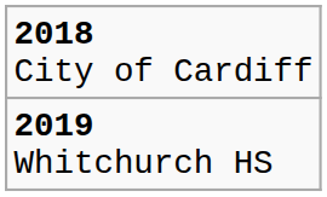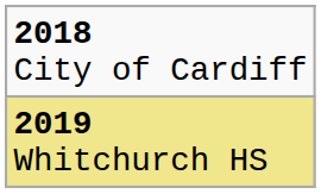row 2 | column 1: no background -> khaki background
